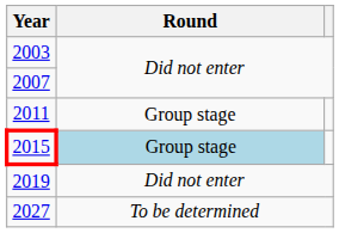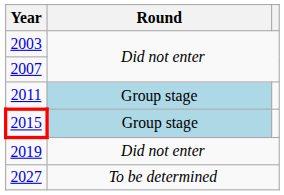2011 | Round: no background -> lightblue background
